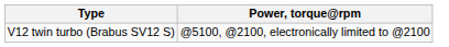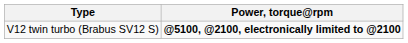V12 twin turbo (Brabus SV12 S) | Power, torque@rpm: normal -> bold
